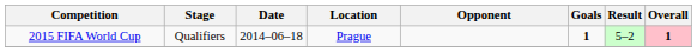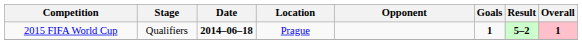2015 FIFA World Cup | Date: normal -> bold
2015 FIFA World Cup | Result: normal -> bold
